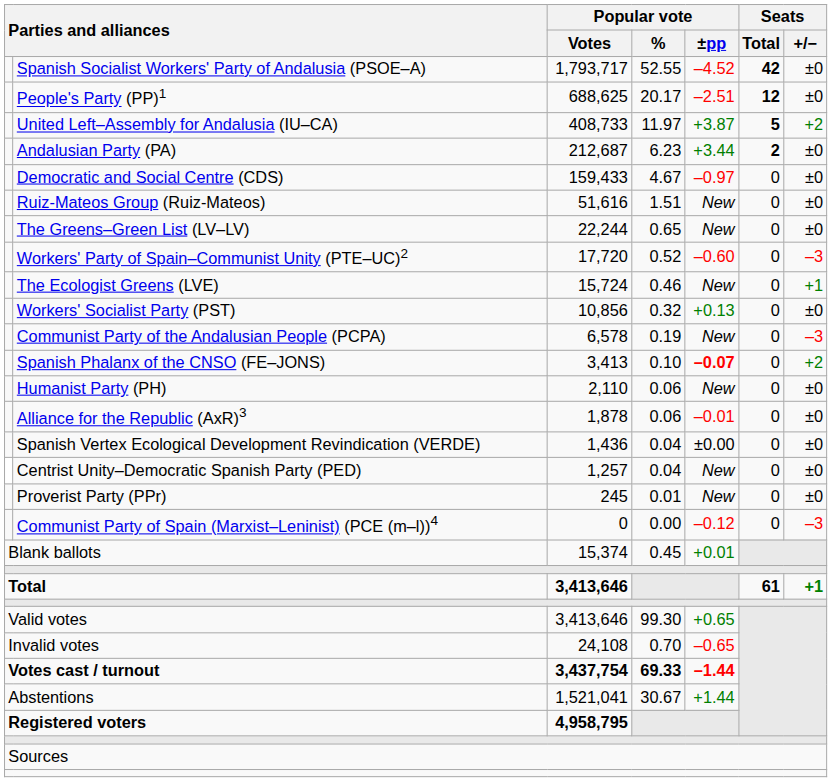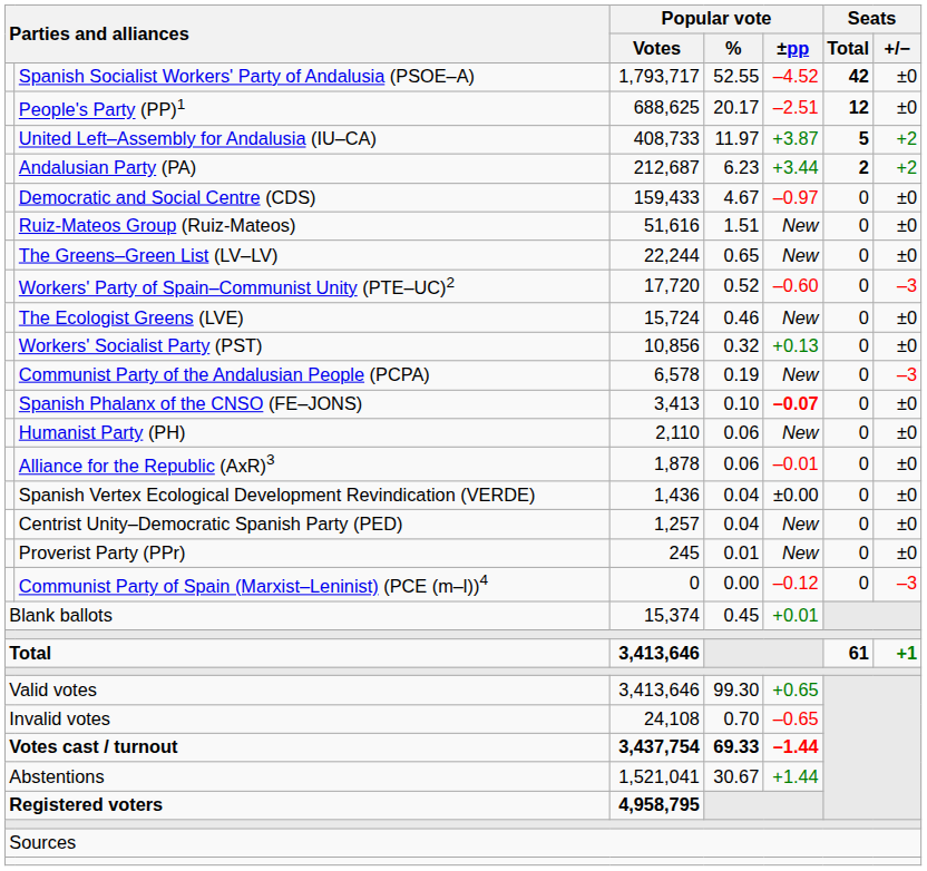Andalusian Party (PA) | Seats / +/−: ±0 -> +2
The Ecologist Greens (LVE) | Seats / +/−: +1 -> ±0
Spanish Phalanx of the CNSO (FE–JONS) | Seats / +/−: +2 -> ±0
